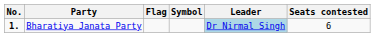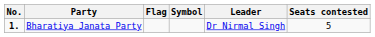Bharatiya Janata Party | Leader: lightblue background -> no background
Bharatiya Janata Party | Seats contested: 6 -> 5
